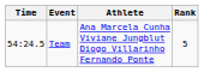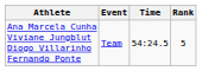columns swapped: Athlete <-> Time
